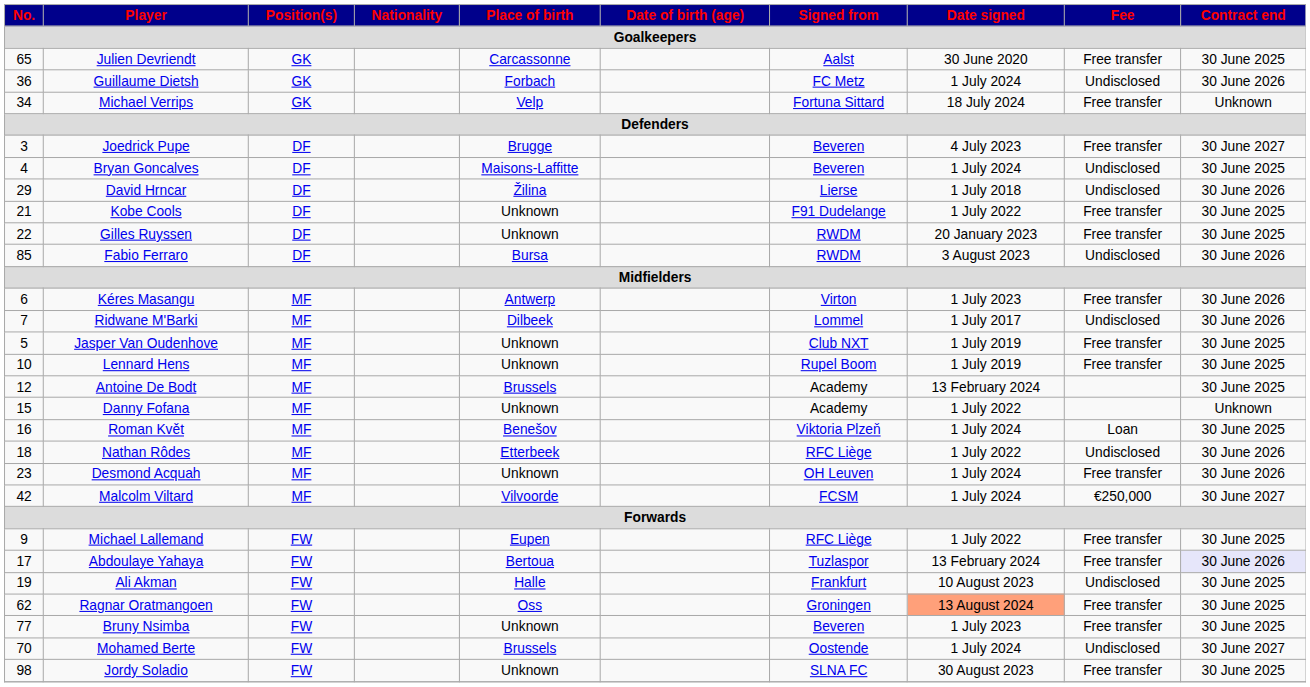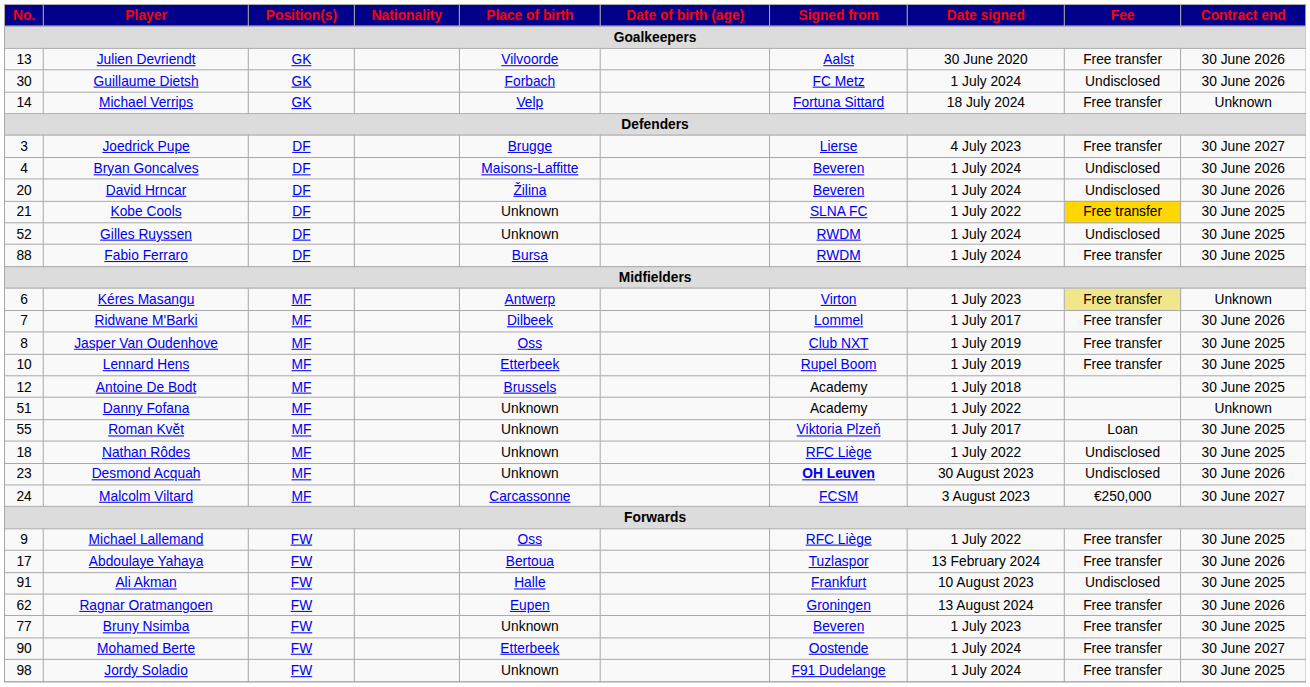Julien Devriendt | No.: 65 -> 13
Julien Devriendt | Place of birth: Carcassonne -> Vilvoorde
Julien Devriendt | Contract end: 30 June 2025 -> 30 June 2026
Guillaume Dietsh | No.: 36 -> 30
Michael Verrips | No.: 34 -> 14
Joedrick Pupe | Signed from: Beveren -> Lierse
Bryan Goncalves | Contract end: 30 June 2025 -> 30 June 2026
David Hrncar | No.: 29 -> 20
David Hrncar | Signed from: Lierse -> Beveren
David Hrncar | Date signed: 1 July 2018 -> 1 July 2024
Kobe Cools | Signed from: F91 Dudelange -> SLNA FC
Kobe Cools | Fee: no background -> gold background
Gilles Ruyssen | No.: 22 -> 52
Gilles Ruyssen | Date signed: 20 January 2023 -> 1 July 2024
Gilles Ruyssen | Fee: Free transfer -> Undisclosed
Fabio Ferraro | No.: 85 -> 88
Fabio Ferraro | Date signed: 3 August 2023 -> 1 July 2024
Fabio Ferraro | Fee: Undisclosed -> Free transfer
Fabio Ferraro | Contract end: 30 June 2026 -> 30 June 2025
Kéres Masangu | Fee: no background -> khaki background
Kéres Masangu | Contract end: 30 June 2026 -> Unknown
Ridwane M'Barki | Fee: Undisclosed -> Free transfer
Jasper Van Oudenhove | No.: 5 -> 8
Jasper Van Oudenhove | Place of birth: Unknown -> Oss
Lennard Hens | Place of birth: Unknown -> Etterbeek
Antoine De Bodt | Date signed: 13 February 2024 -> 1 July 2018
Danny Fofana | No.: 15 -> 51
Roman Květ | No.: 16 -> 55
Roman Květ | Place of birth: Benešov -> Unknown
Roman Květ | Date signed: 1 July 2024 -> 1 July 2017
Nathan Rôdes | Place of birth: Etterbeek -> Unknown
Nathan Rôdes | Contract end: 30 June 2026 -> 30 June 2025
Desmond Acquah | Signed from: normal -> bold
Desmond Acquah | Date signed: 1 July 2024 -> 30 August 2023
Desmond Acquah | Fee: Free transfer -> Undisclosed
Malcolm Viltard | No.: 42 -> 24
Malcolm Viltard | Place of birth: Vilvoorde -> Carcassonne
Malcolm Viltard | Date signed: 1 July 2024 -> 3 August 2023
Michael Lallemand | Place of birth: Eupen -> Oss
Abdoulaye Yahaya | Contract end: lavender background -> no background
Ali Akman | No.: 19 -> 91
Ragnar Oratmangoen | Place of birth: Oss -> Eupen
Ragnar Oratmangoen | Date signed: lightsalmon background -> no background
Ragnar Oratmangoen | Contract end: 30 June 2025 -> 30 June 2026
Mohamed Berte | No.: 70 -> 90
Mohamed Berte | Place of birth: Brussels -> Etterbeek
Mohamed Berte | Fee: Undisclosed -> Free transfer
Jordy Soladio | Signed from: SLNA FC -> F91 Dudelange
Jordy Soladio | Date signed: 30 August 2023 -> 1 July 2024
